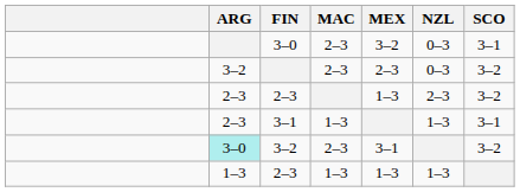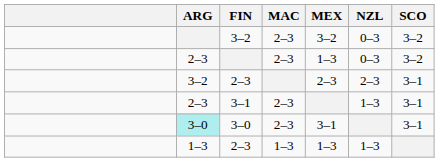row 2 | FIN: 3–0 -> 3–2
row 2 | SCO: 3–1 -> 3–2
row 3 | ARG: 3–2 -> 2–3
row 3 | MEX: 2–3 -> 1–3
row 4 | ARG: 2–3 -> 3–2
row 4 | MEX: 1–3 -> 2–3
row 4 | SCO: 3–2 -> 3–1
row 5 | MAC: 1–3 -> 2–3
row 6 | FIN: 3–2 -> 3–0
row 6 | SCO: 3–2 -> 3–1
